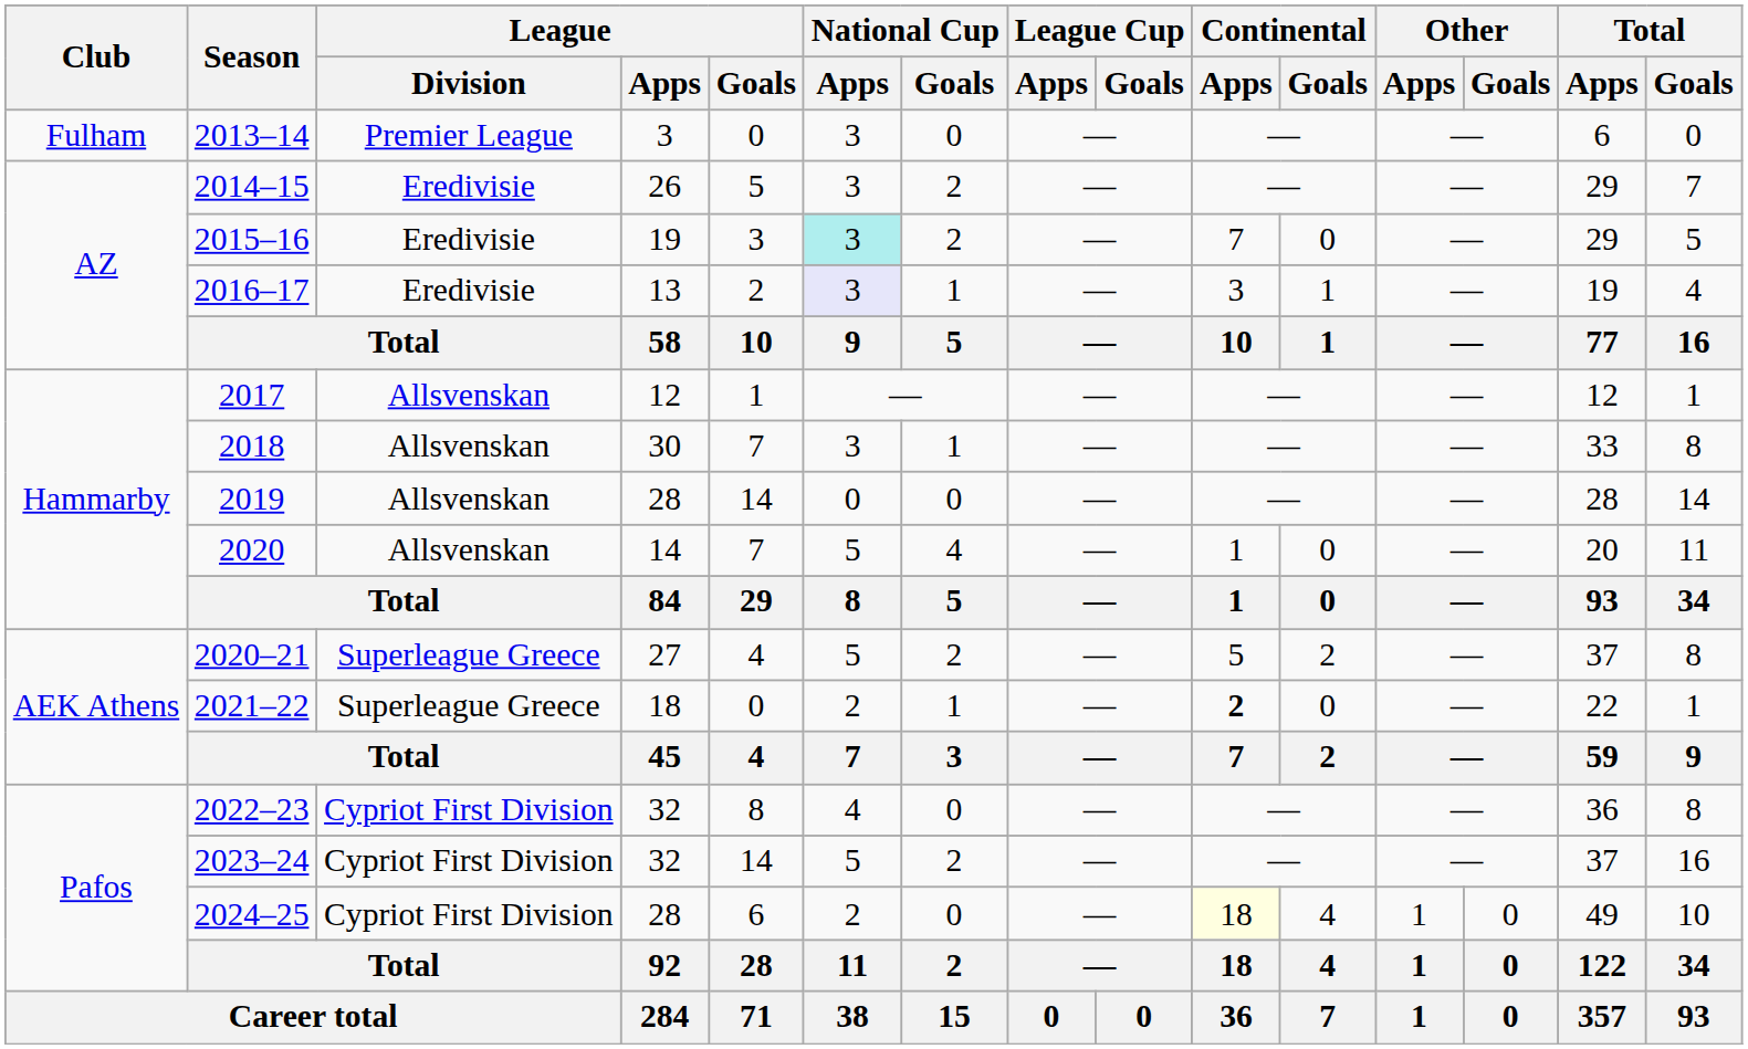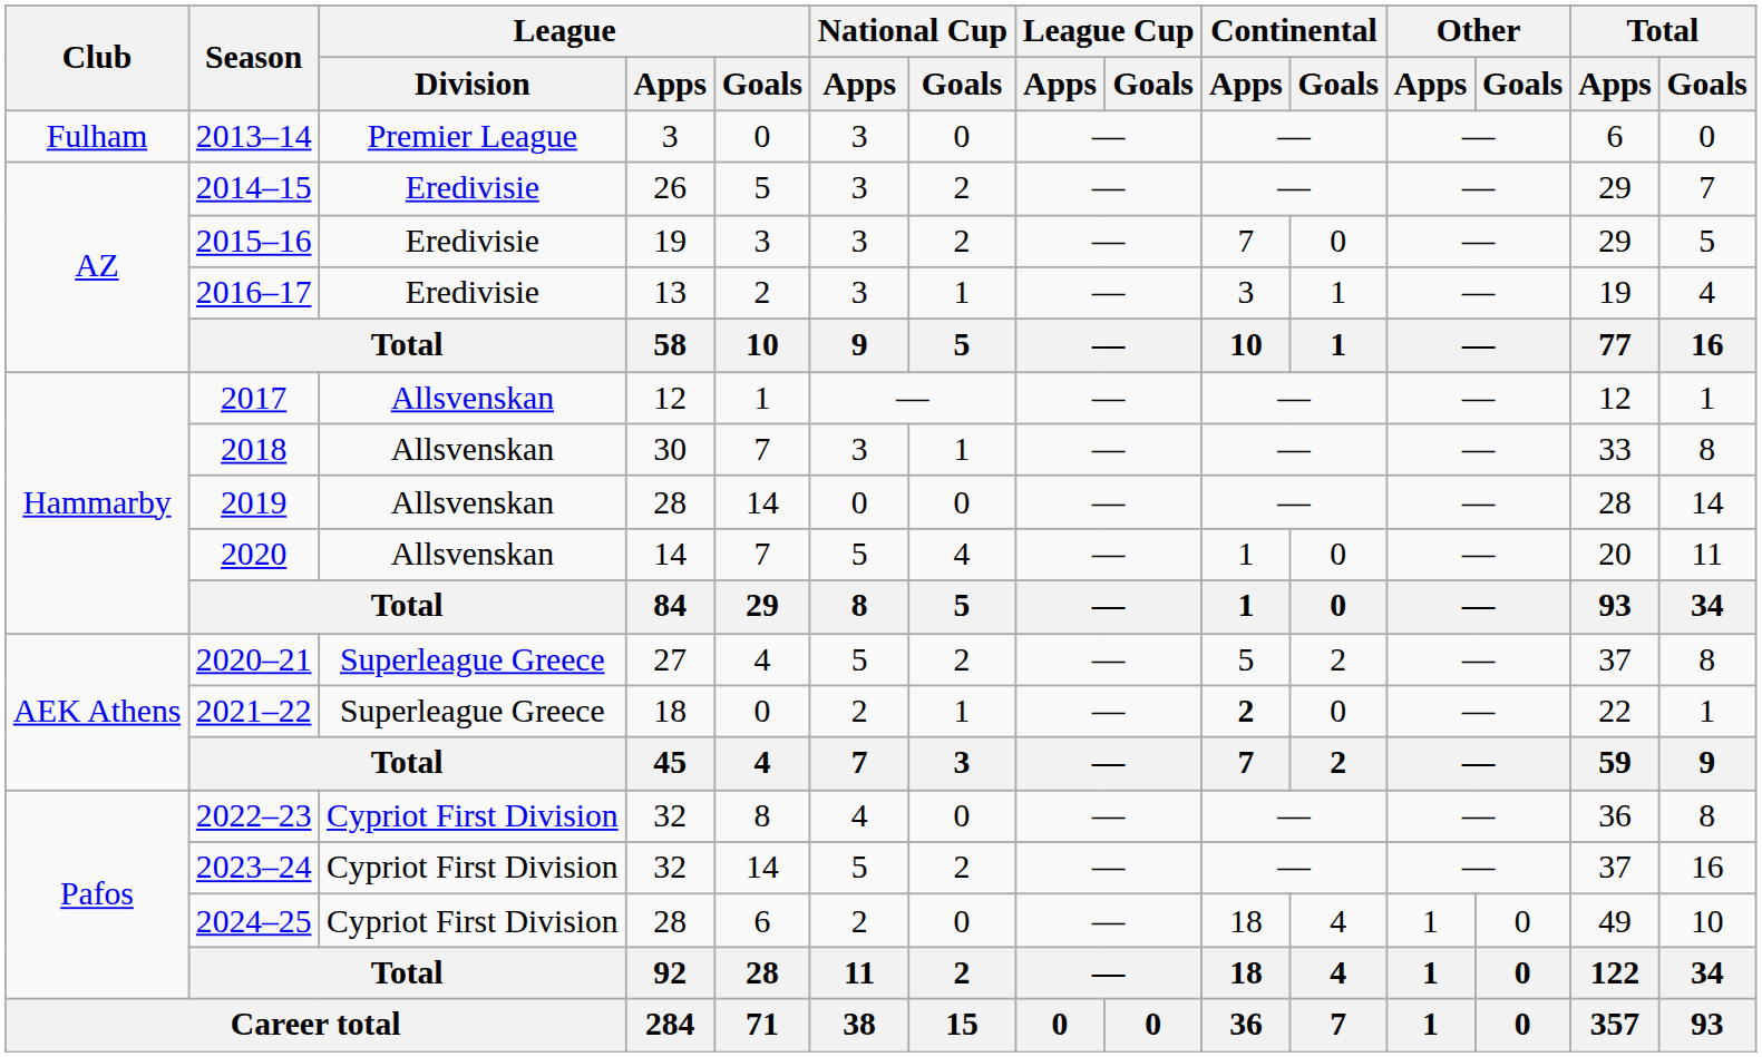2015–16 | National Cup / Apps: paleturquoise background -> no background
2016–17 | National Cup / Apps: lavender background -> no background
2024–25 | Continental / Apps: lightyellow background -> no background
